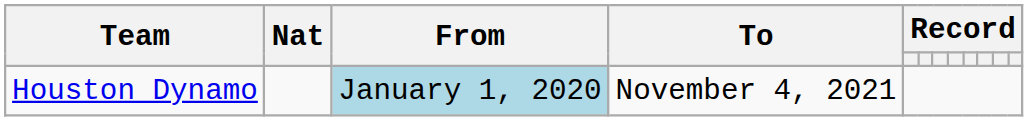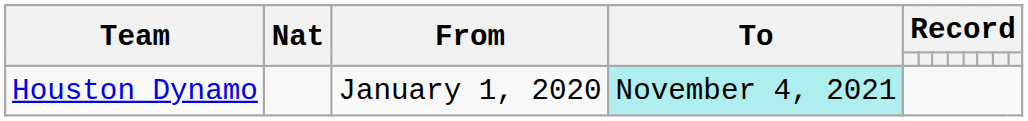Houston Dynamo | From: lightblue background -> no background
Houston Dynamo | To: no background -> paleturquoise background
